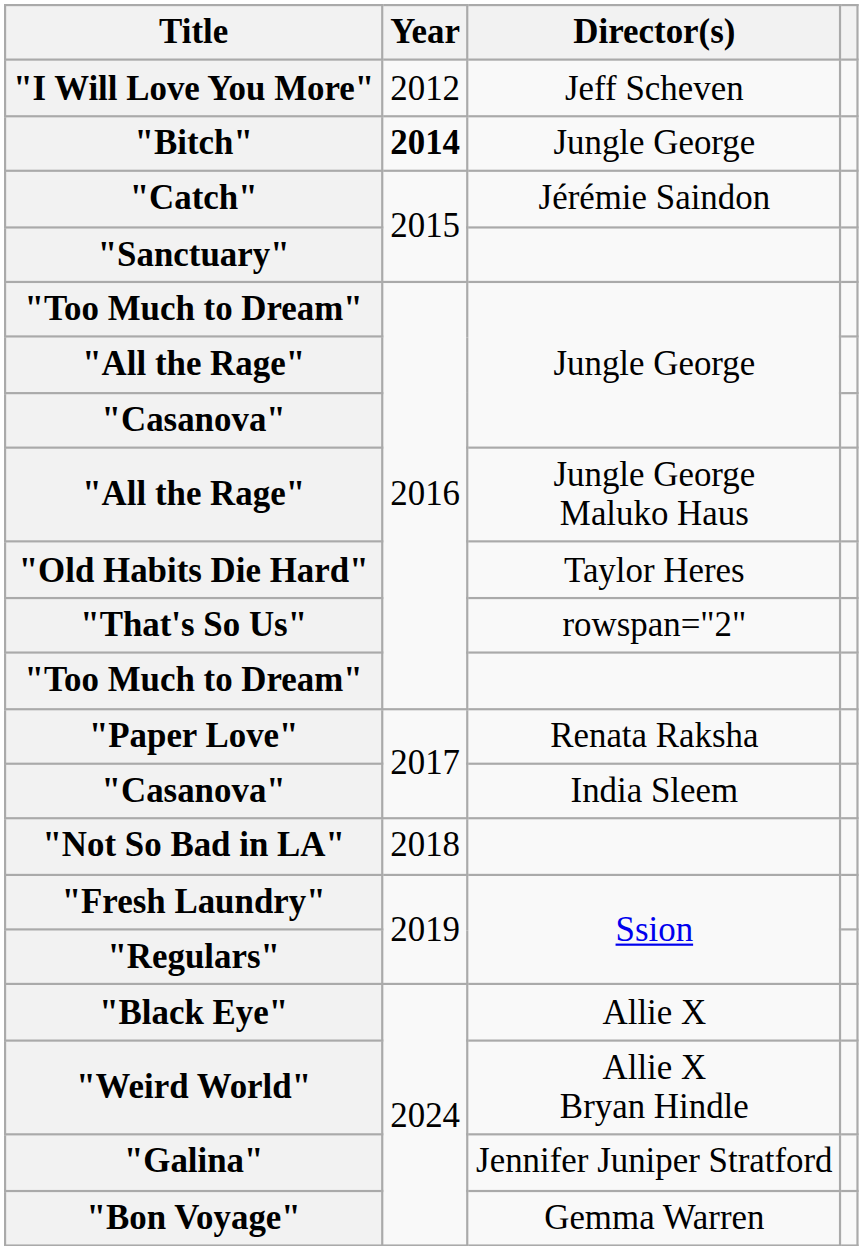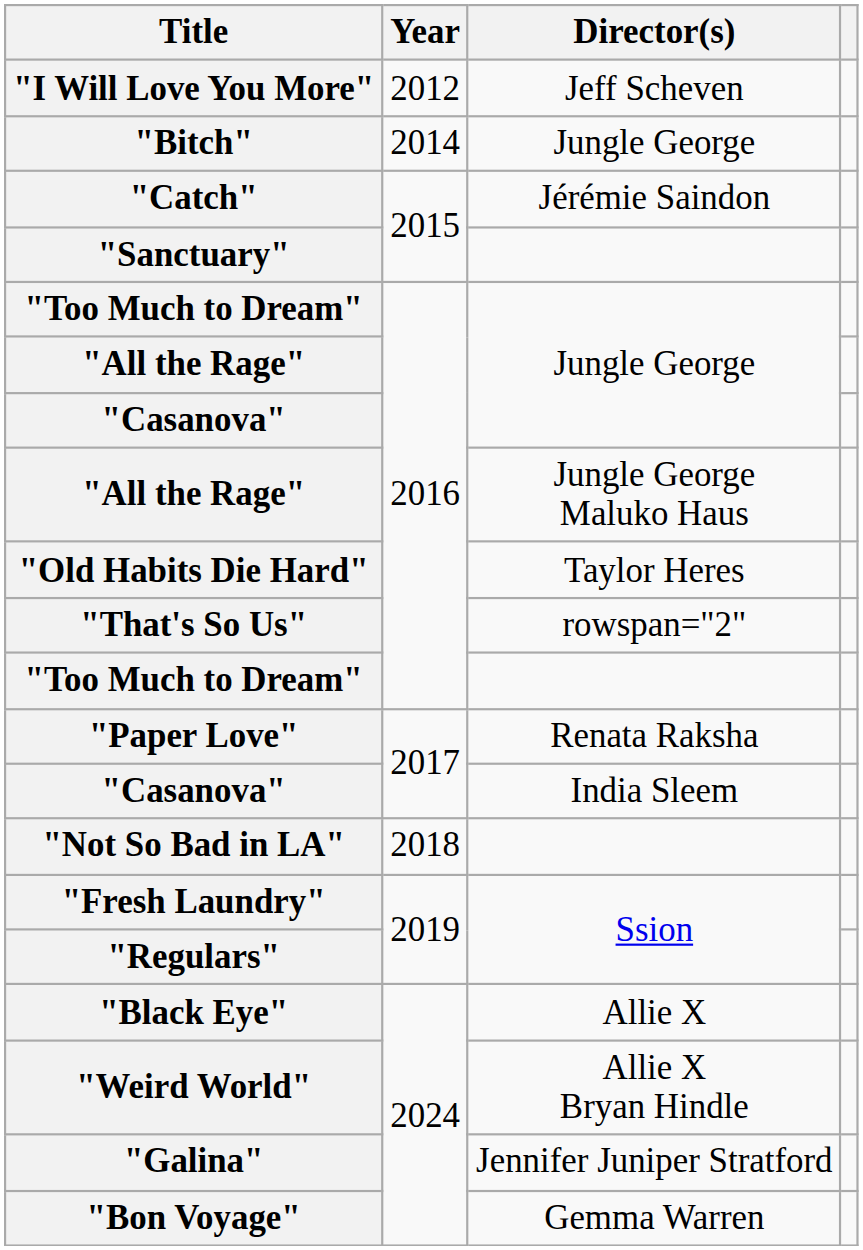"Bitch" | Year: bold -> normal
